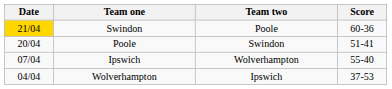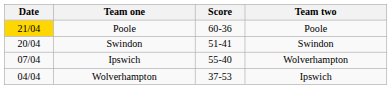columns swapped: Score <-> Team two
row 2 | Team one: Swindon -> Poole
row 3 | Team one: Poole -> Swindon
